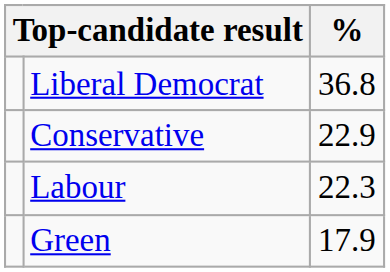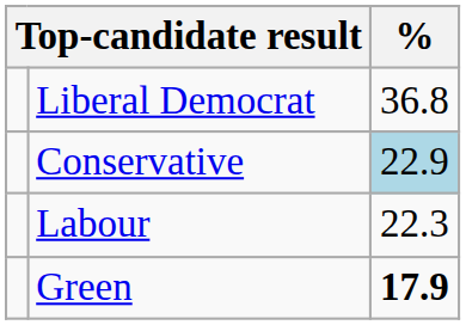Conservative | %: no background -> lightblue background
Green | %: normal -> bold
